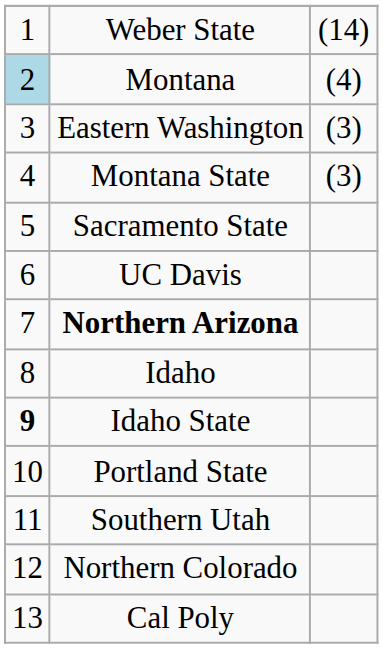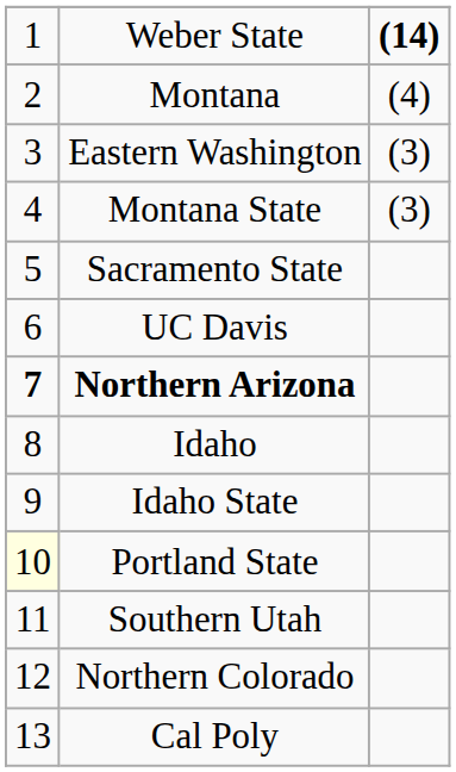Weber State | column 3: normal -> bold
Montana | column 1: lightblue background -> no background
Northern Arizona | column 1: normal -> bold
Idaho State | column 1: bold -> normal
Portland State | column 1: no background -> lightyellow background
